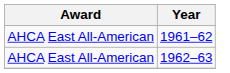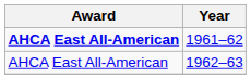row 2 | Award: normal -> bold
